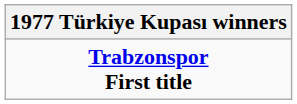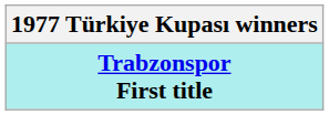row 2 | column 1: no background -> paleturquoise background
